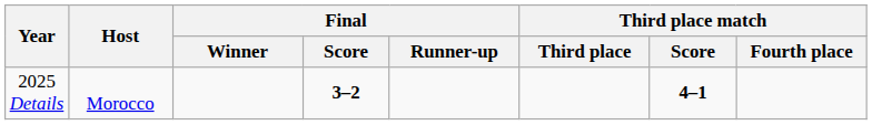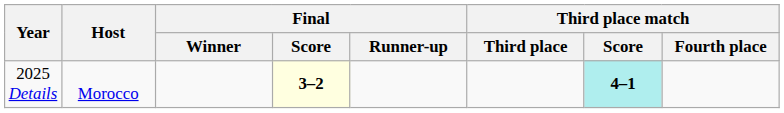2025 Details | Final / Score: no background -> lightyellow background
2025 Details | Third place match / Score: no background -> paleturquoise background
